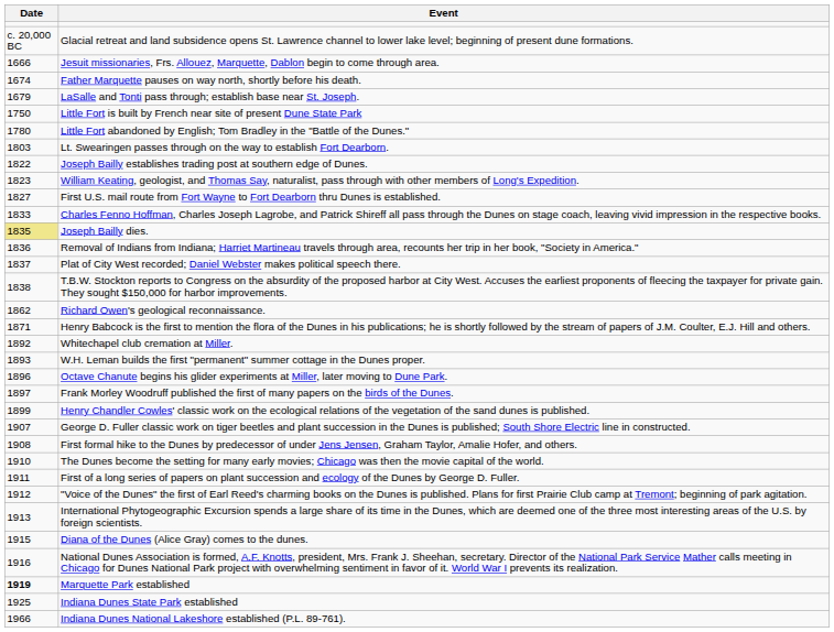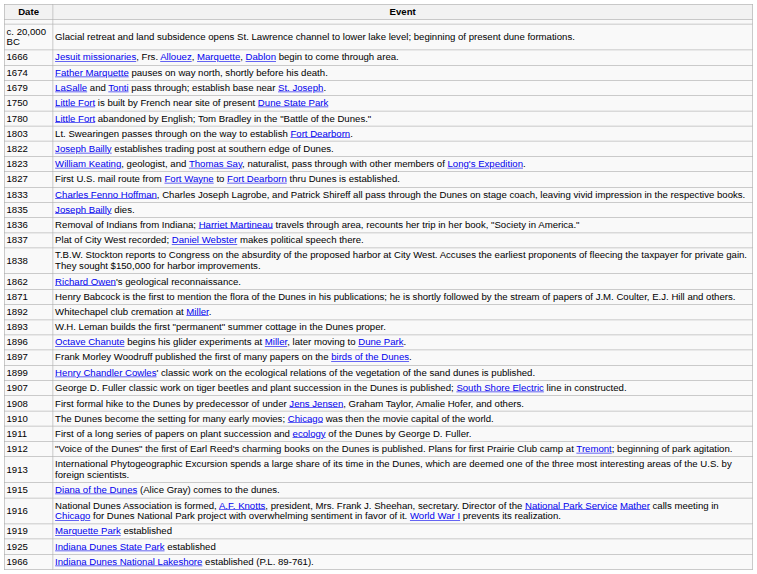Joseph Bailly dies. | Date: khaki background -> no background
Marquette Park established | Date: bold -> normal
